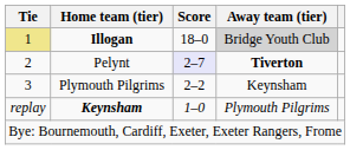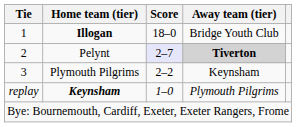Illogan | Tie: khaki background -> no background
Illogan | Away team (tier): lightgrey background -> no background
Pelynt | Away team (tier): no background -> lightgrey background
